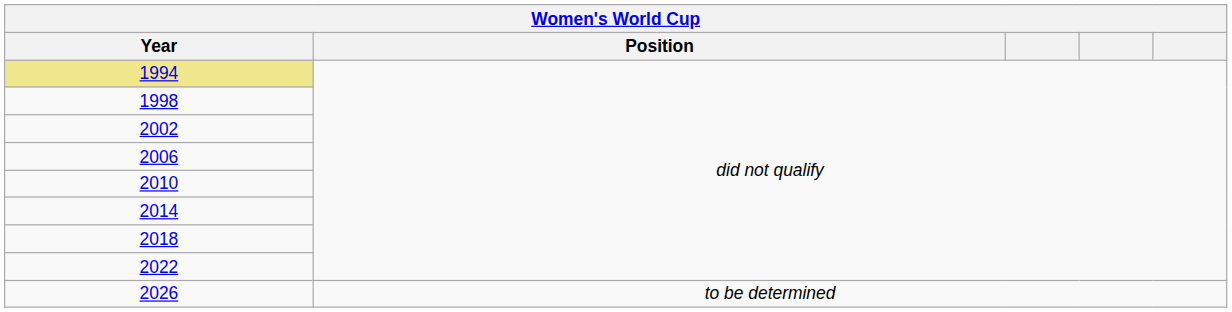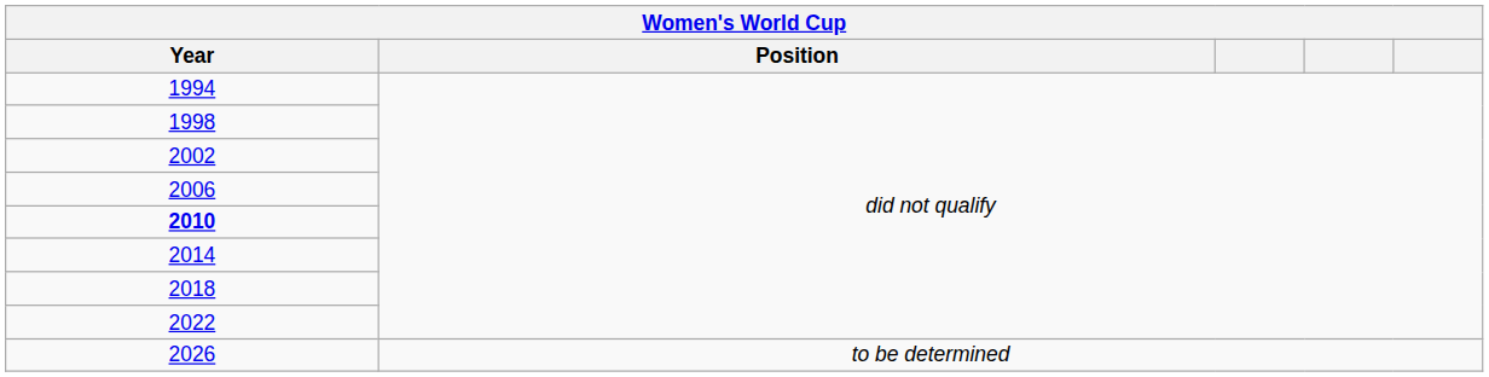1994 | Year: khaki background -> no background
2010 | Year: normal -> bold
